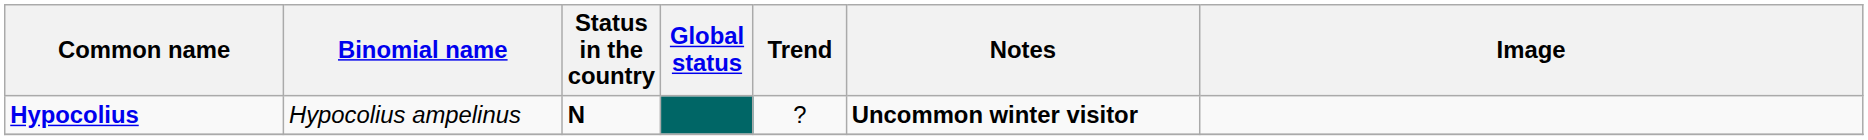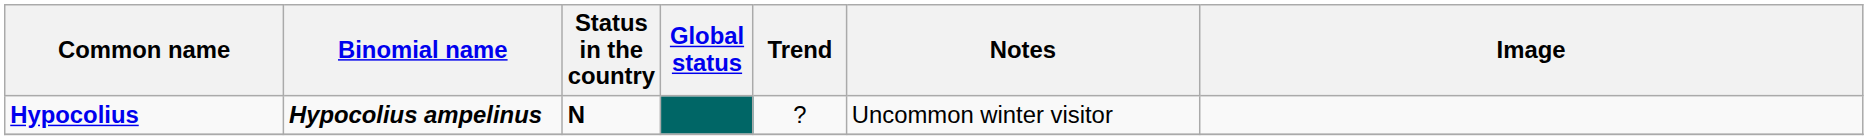Hypocolius | Binomial name: normal -> bold
Hypocolius | Notes: bold -> normal
